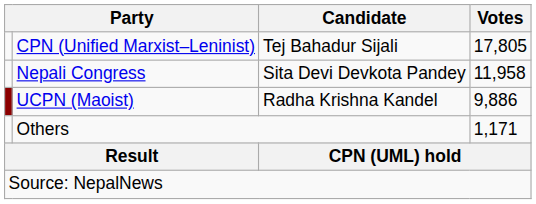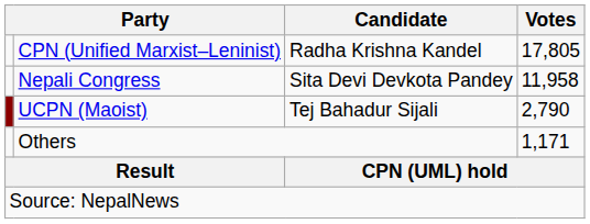CPN (Unified Marxist–Leninist) | Candidate: Tej Bahadur Sijali -> Radha Krishna Kandel
UCPN (Maoist) | Candidate: Radha Krishna Kandel -> Tej Bahadur Sijali
UCPN (Maoist) | Votes: 9,886 -> 2,790
